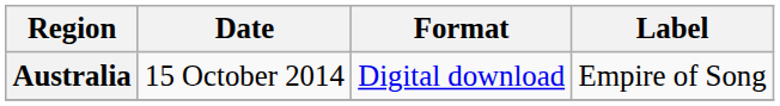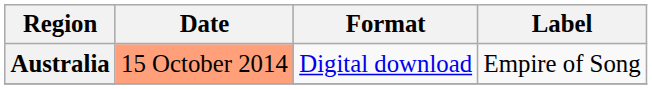Australia | Date: no background -> lightsalmon background
